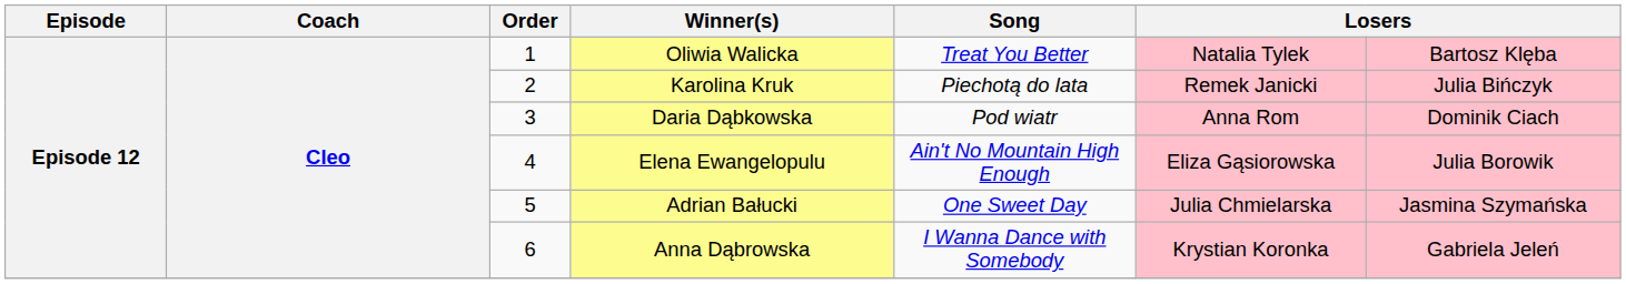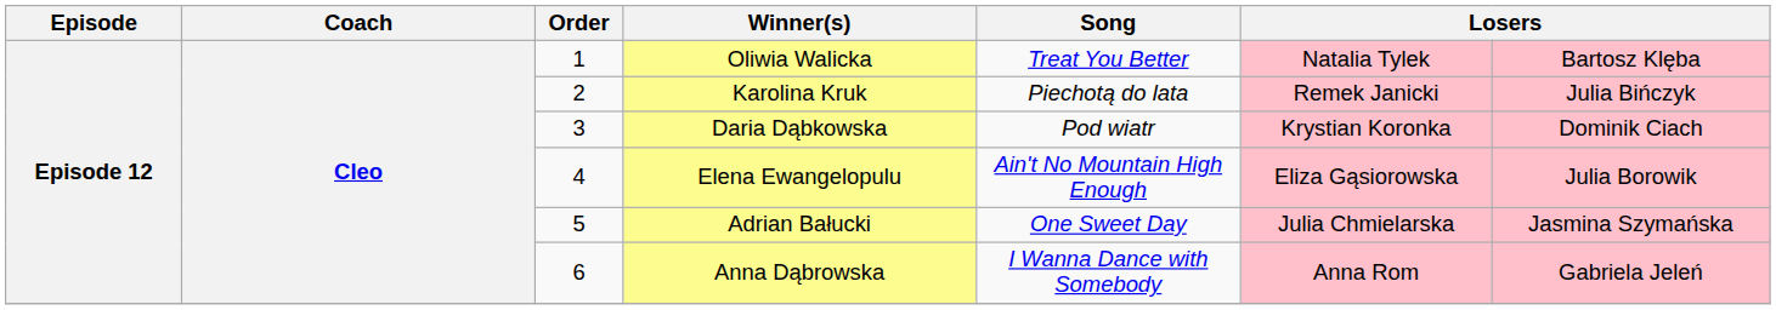Daria Dąbkowska | column 6: Anna Rom -> Krystian Koronka
Anna Dąbrowska | column 6: Krystian Koronka -> Anna Rom
